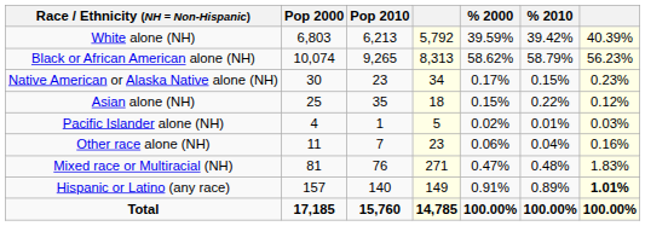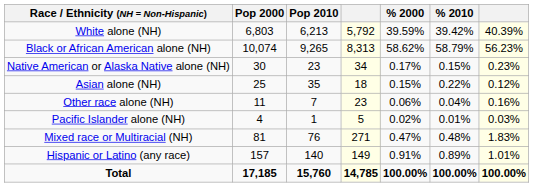rows swapped: Pacific Islander alone (NH) <-> Other race alone (NH)
Hispanic or Latino (any race) | column 7: bold -> normal
